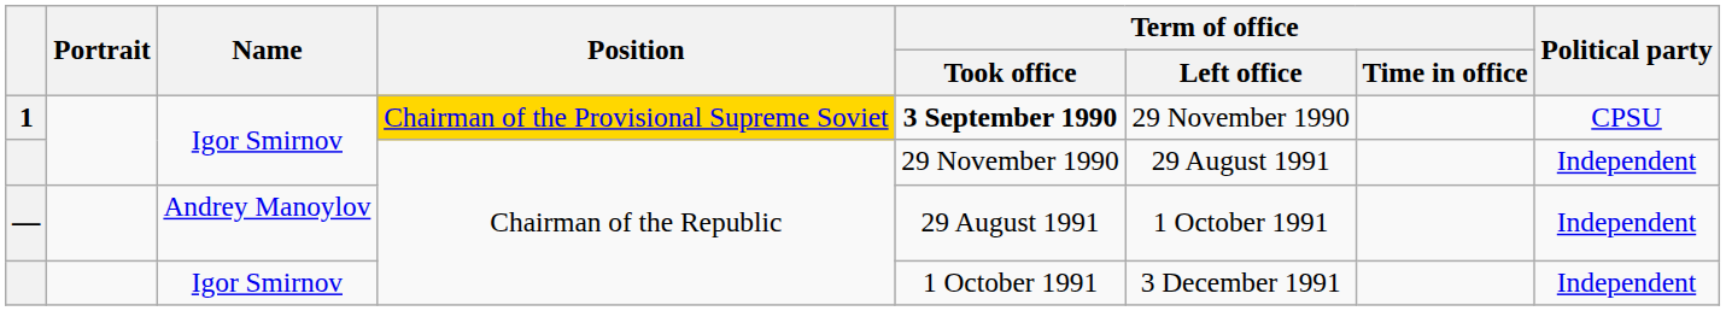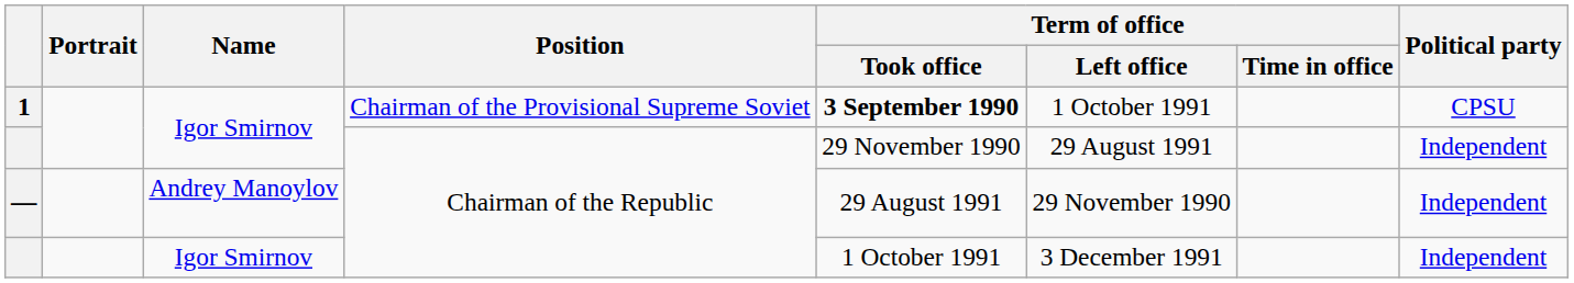1 | Position: gold background -> no background
1 | Term of office / Left office: 29 November 1990 -> 1 October 1991
— | Term of office / Left office: 1 October 1991 -> 29 November 1990
